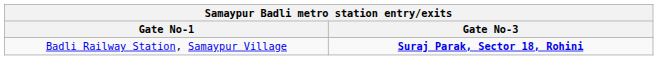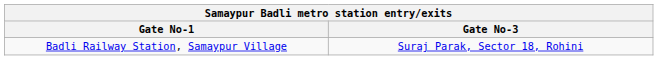Badli Railway Station, Samaypur Village | Gate No-3: bold -> normal
